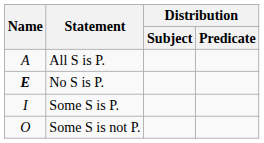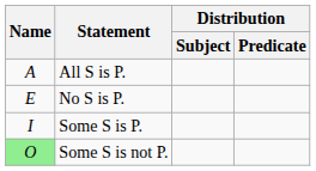No S is P. | Name: bold -> normal
Some S is not P. | Name: no background -> lightgreen background
